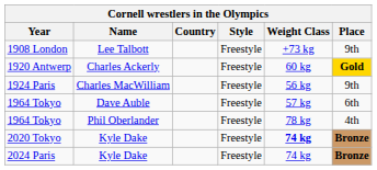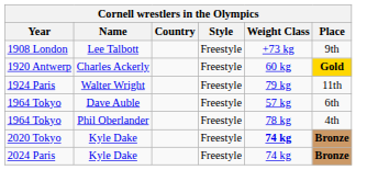- row: 1924 Paris | Charles MacWilliam | Freestyle | 56 kg | 9th
+ row: 1924 Paris | Walter Wright | Freestyle | 79 kg | 11th
